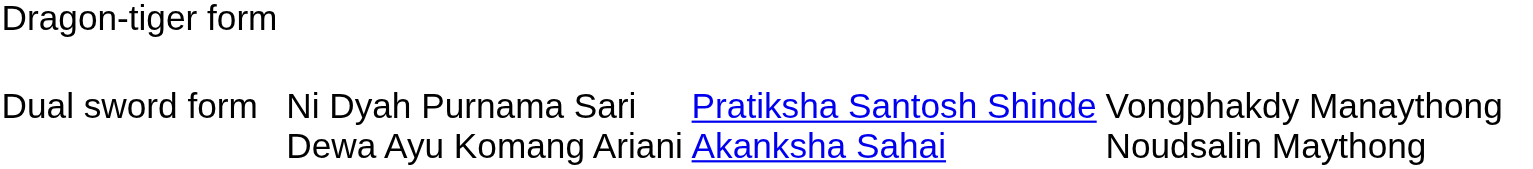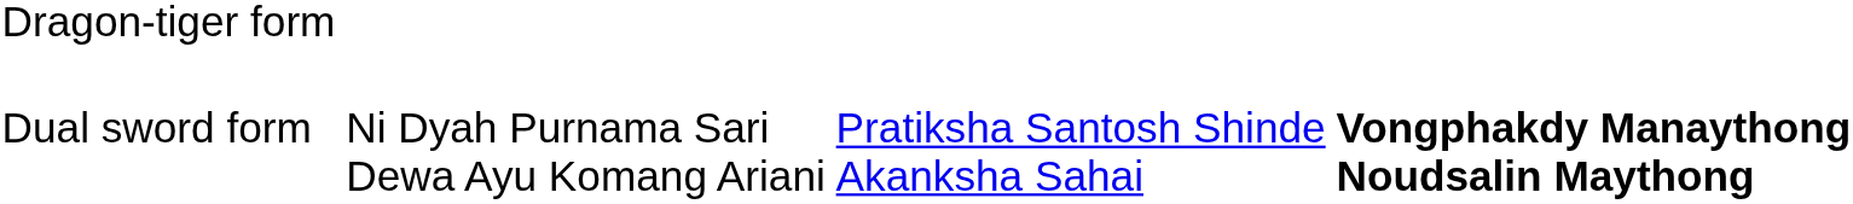Dual sword form | column 4: normal -> bold
